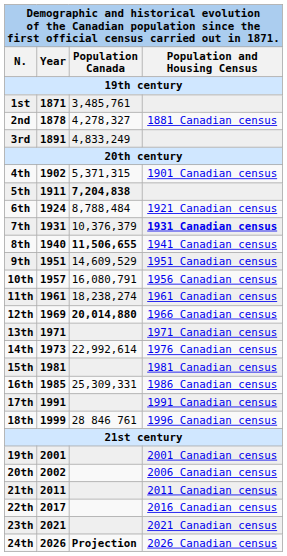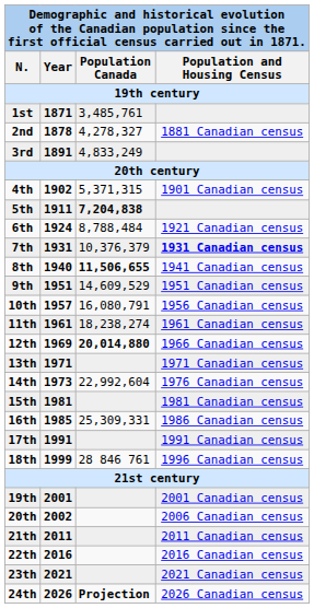14th | Population Canada: 22,992,614 -> 22,992,604
22th | Year: 2017 -> 2016
